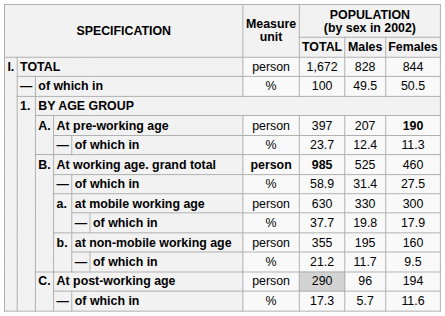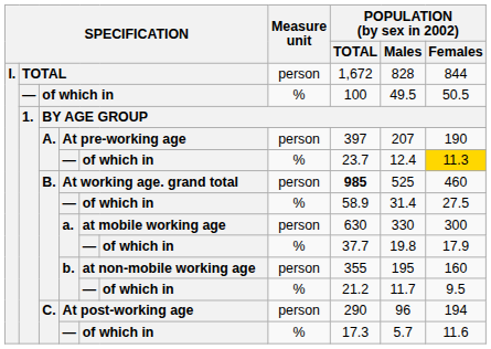At pre-working age | POPULATION (by sex in 2002) / Females: bold -> normal
A. / — | POPULATION (by sex in 2002) / Females: no background -> gold background
At working age. grand total | Measure unit: bold -> normal
At post-working age | POPULATION (by sex in 2002) / TOTAL: lightgrey background -> no background
